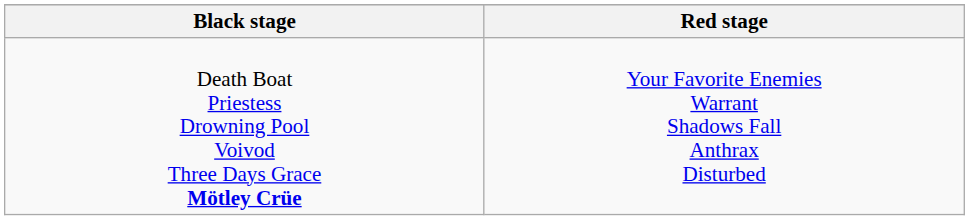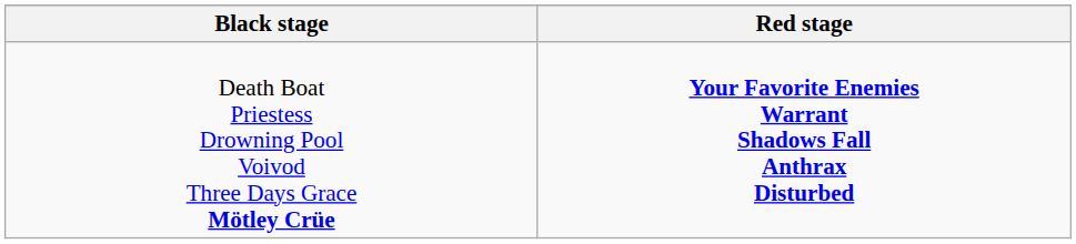row 2 | Red stage: normal -> bold
